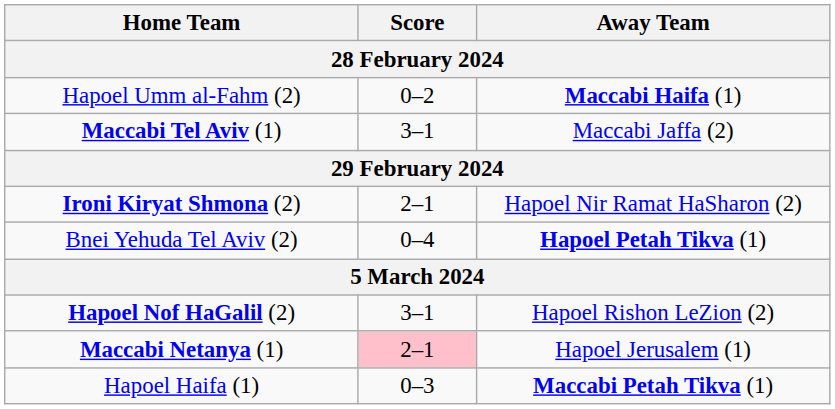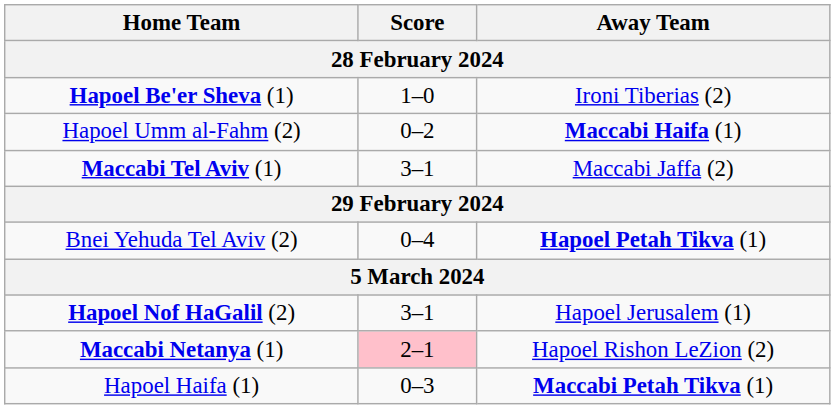+ row: Hapoel Be'er Sheva (1) | 1–0 | Ironi Tiberias (2)
- row: Ironi Kiryat Shmona (2) | 2–1 | Hapoel Nir Ramat HaSharon (2)
Hapoel Nof HaGalil (2) | Away Team: Hapoel Rishon LeZion (2) -> Hapoel Jerusalem (1)
Maccabi Netanya (1) | Away Team: Hapoel Jerusalem (1) -> Hapoel Rishon LeZion (2)
